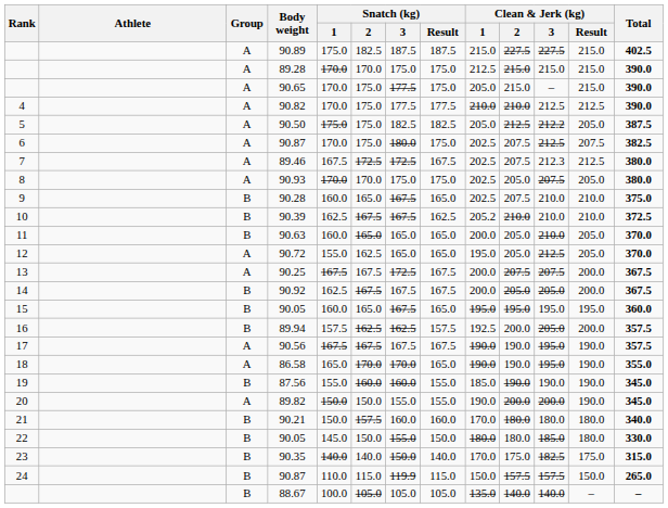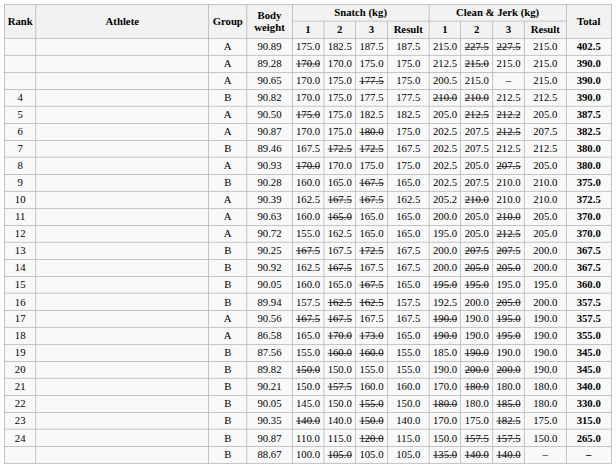90.65 | Clean & Jerk (kg) / 1: 205.0 -> 200.5
90.82 | Group: A -> B
89.46 | Group: A -> B
89.46 | Clean & Jerk (kg) / 3: 212.3 -> 212.5
90.39 | Group: B -> A
90.63 | Group: B -> A
90.25 | Group: A -> B
86.58 | Snatch (kg) / 3: 170.0 -> 173.0
89.82 | Group: A -> B
24 / 90.87 | Snatch (kg) / 3: 119.9 -> 120.0
